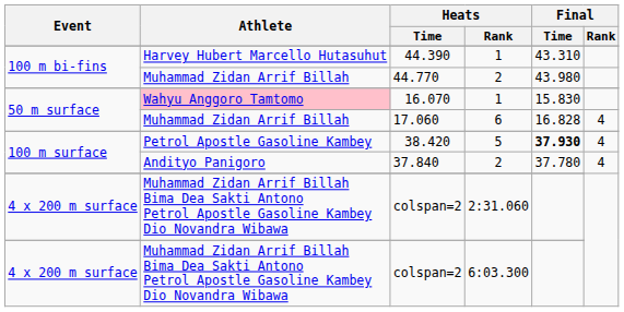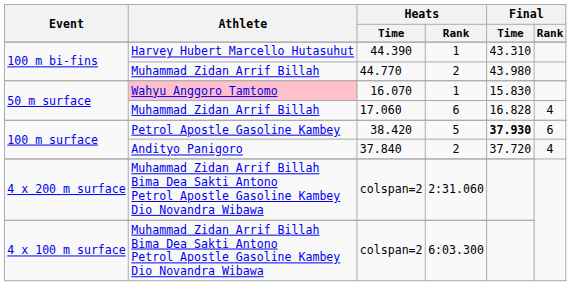38.420 | Final / Rank: 4 -> 6
37.840 | Final / Time: 37.780 -> 37.720
colspan=2 / 6:03.300 | Event: 4 x 200 m surface -> 4 x 100 m surface
